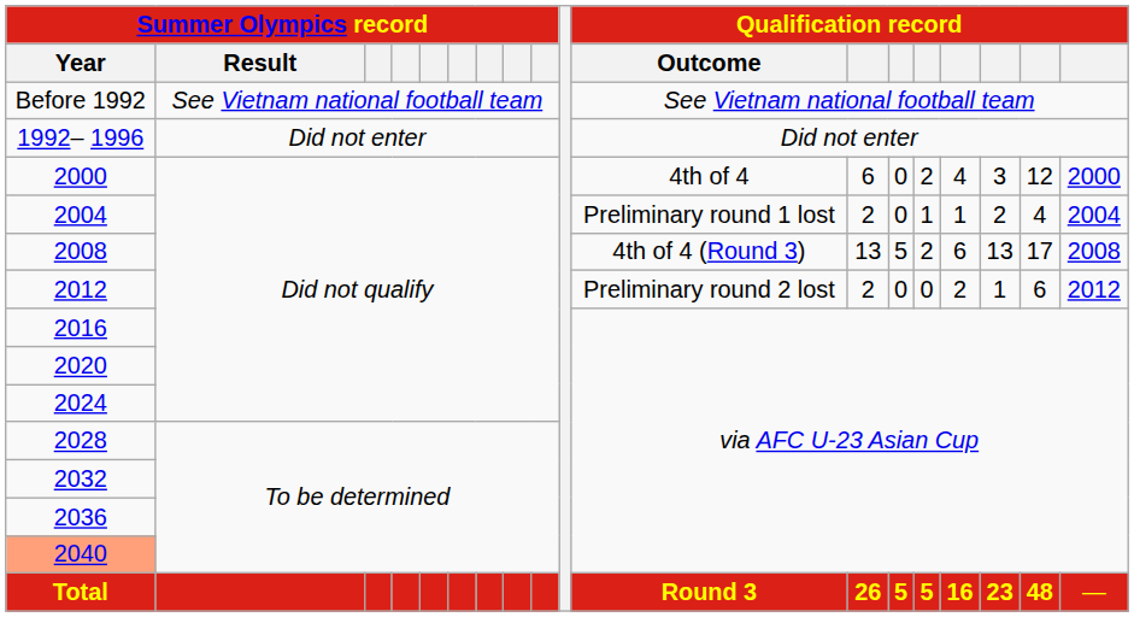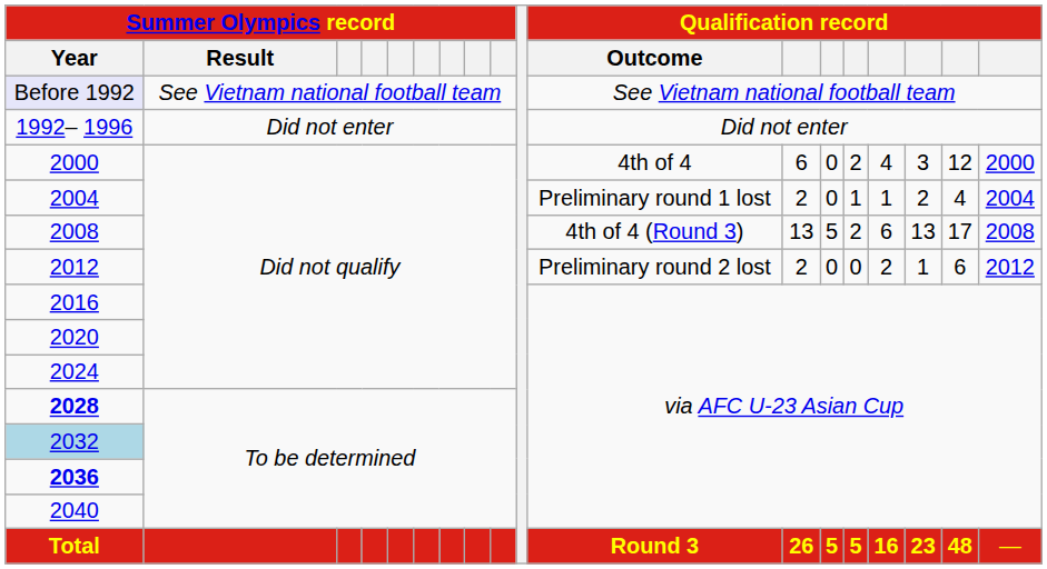Before 1992 | Summer Olympics record / Year: no background -> lavender background
2028 | Summer Olympics record / Year: normal -> bold
2032 | Summer Olympics record / Year: no background -> lightblue background
2036 | Summer Olympics record / Year: normal -> bold
2040 | Summer Olympics record / Year: lightsalmon background -> no background
